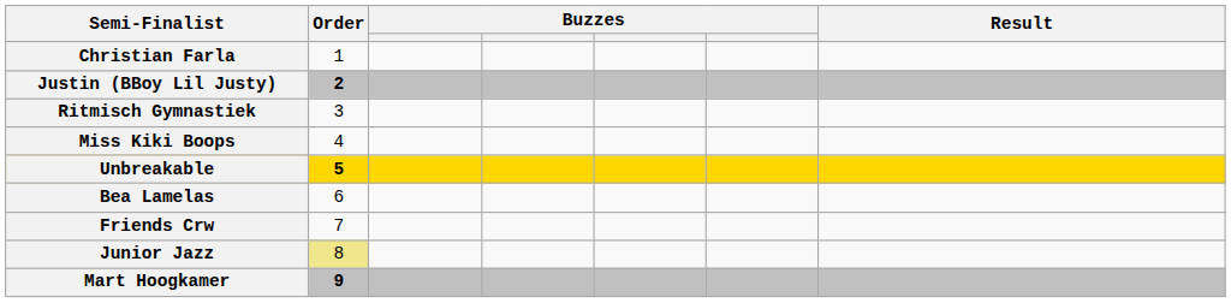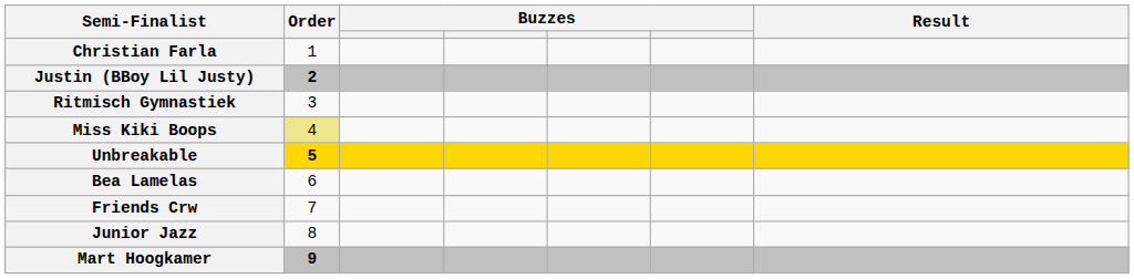Miss Kiki Boops | Order: no background -> khaki background
Junior Jazz | Order: khaki background -> no background
